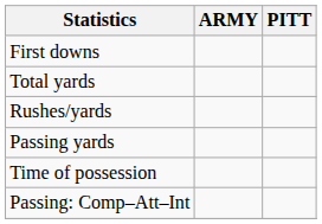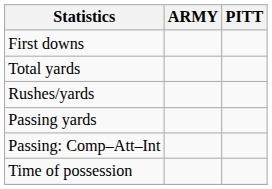rows swapped: Passing: Comp–Att–Int <-> Time of possession
